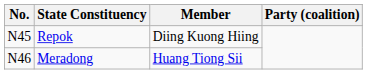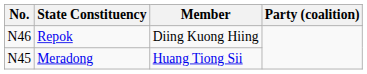Repok | No.: N45 -> N46
Meradong | No.: N46 -> N45
